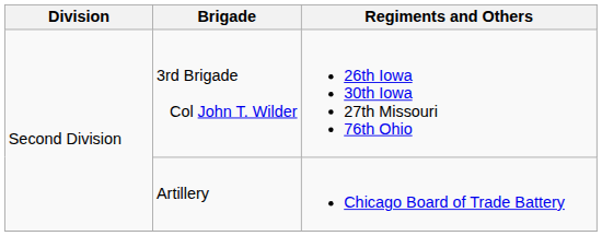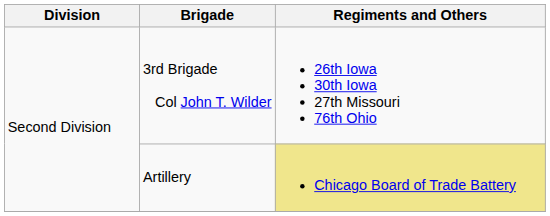Artillery | Regiments and Others: no background -> khaki background
